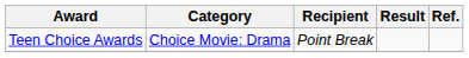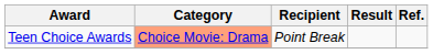Teen Choice Awards | Category: no background -> lightsalmon background
